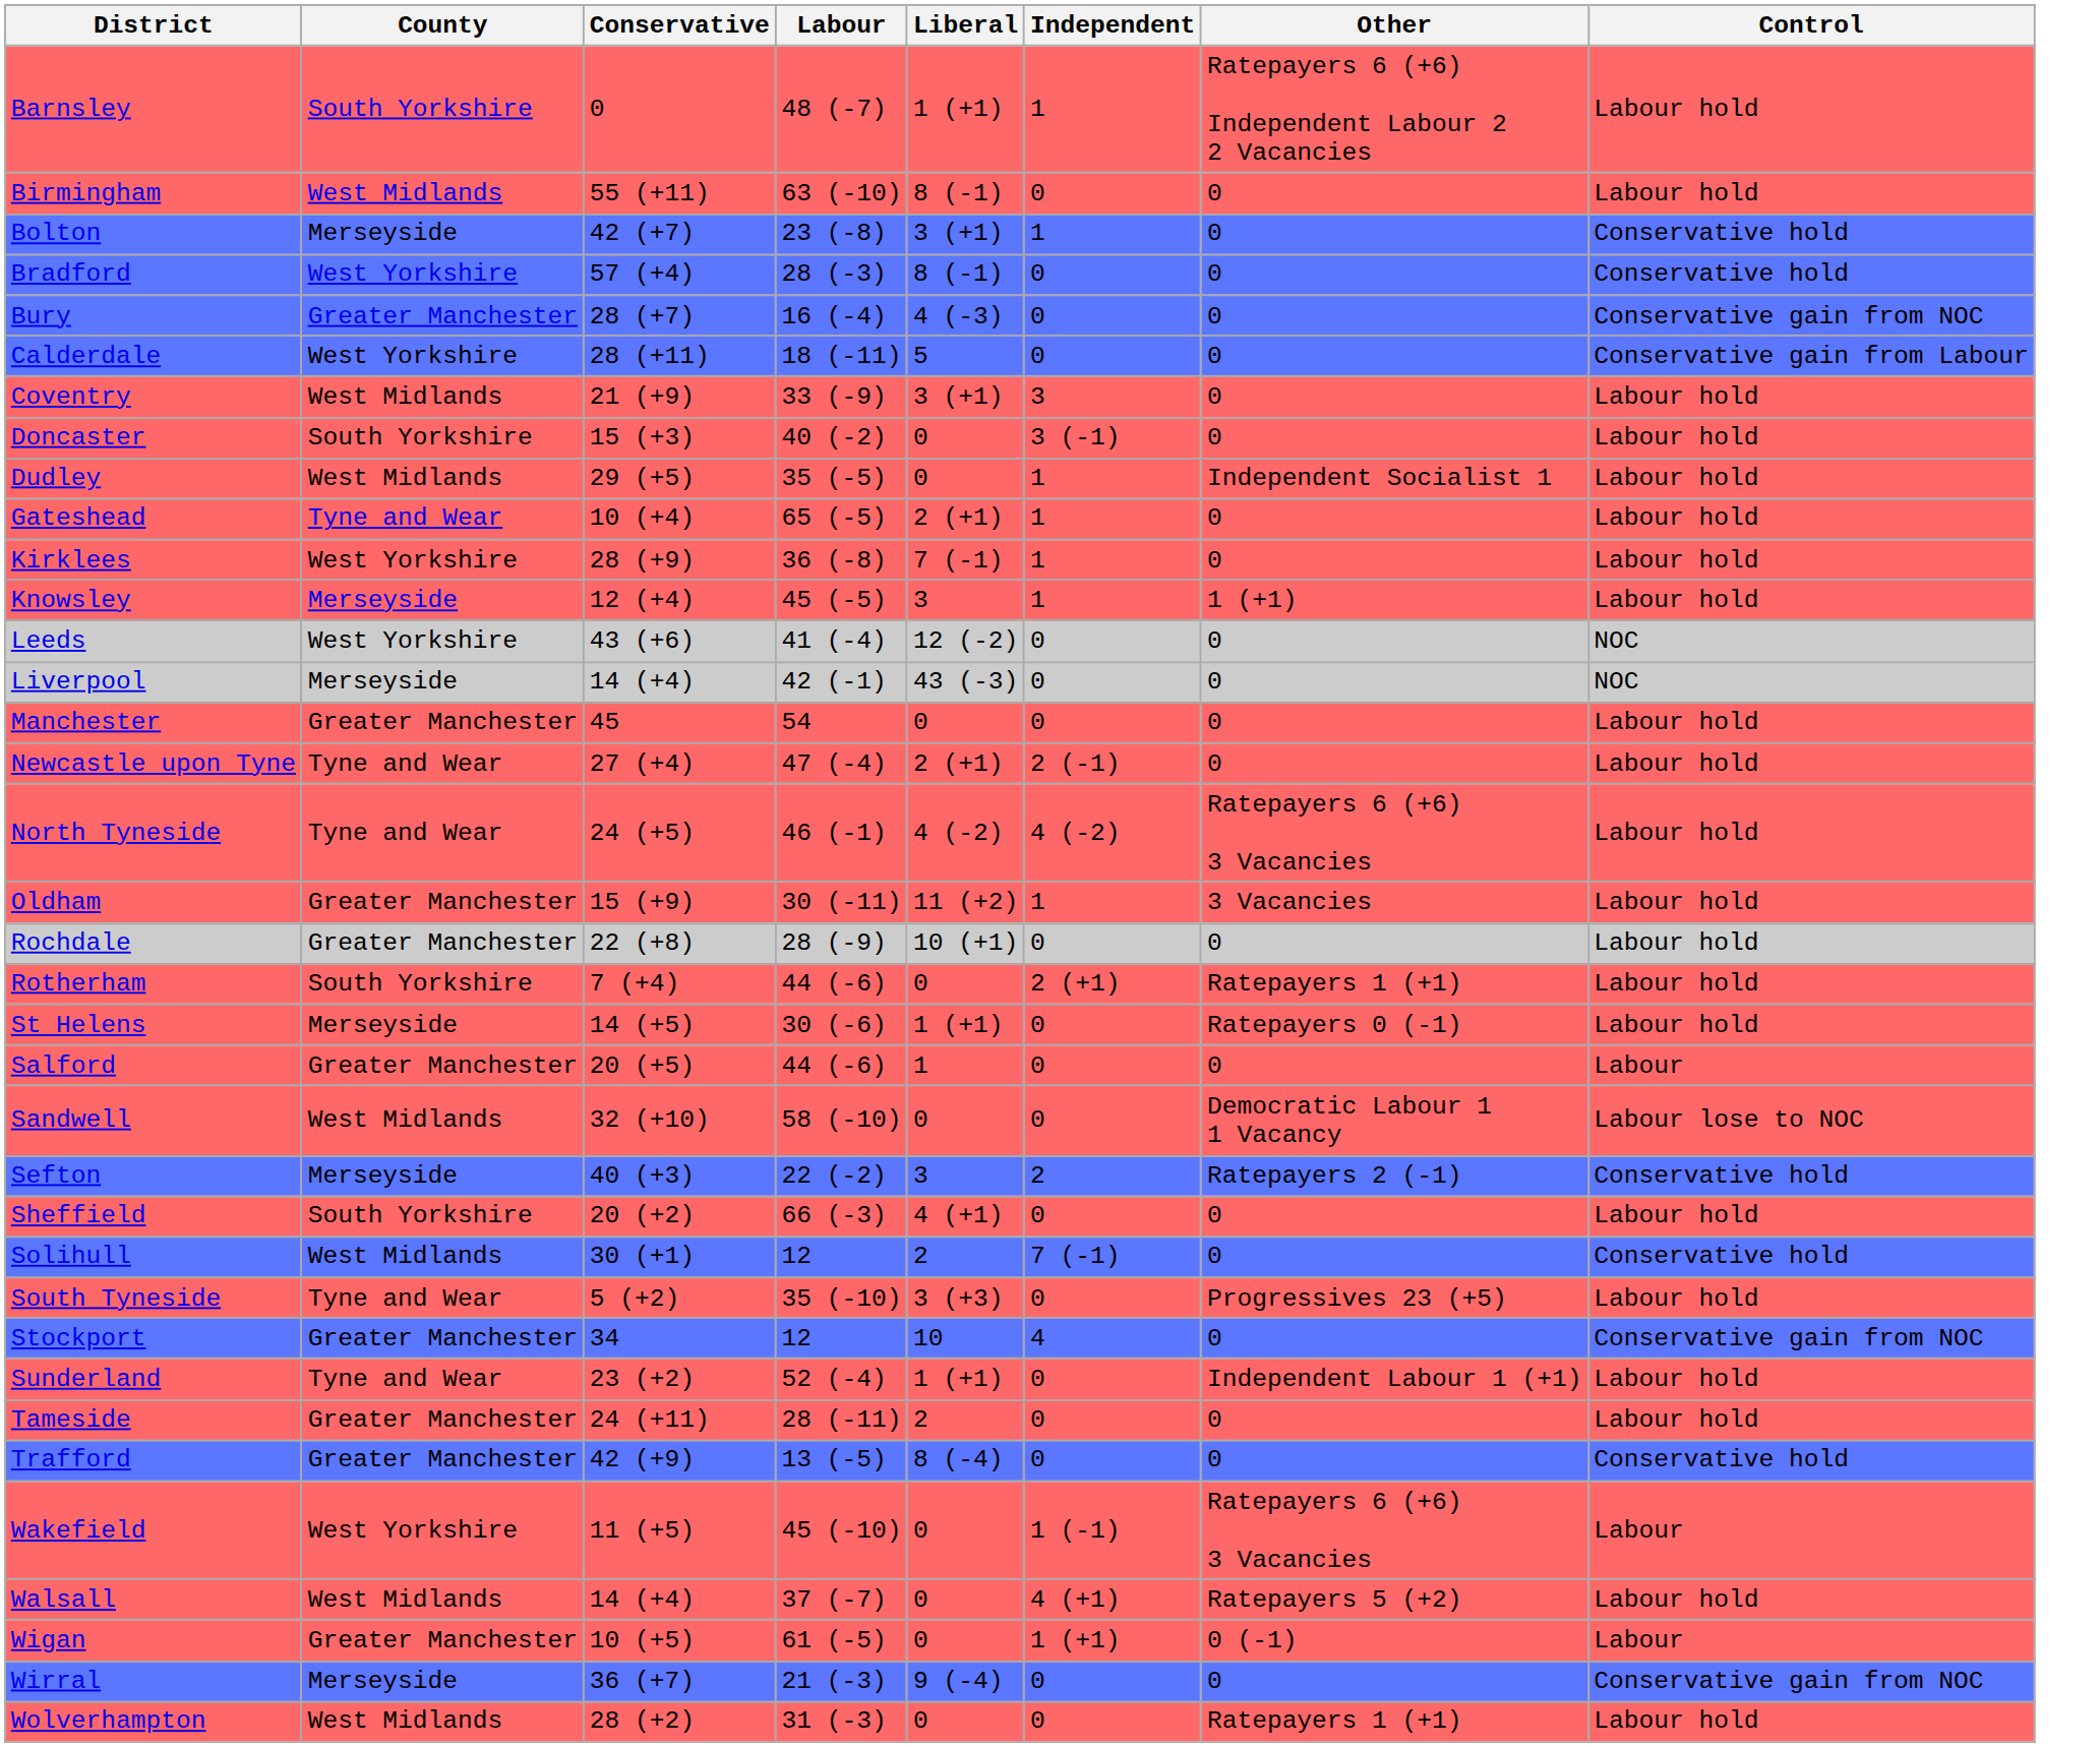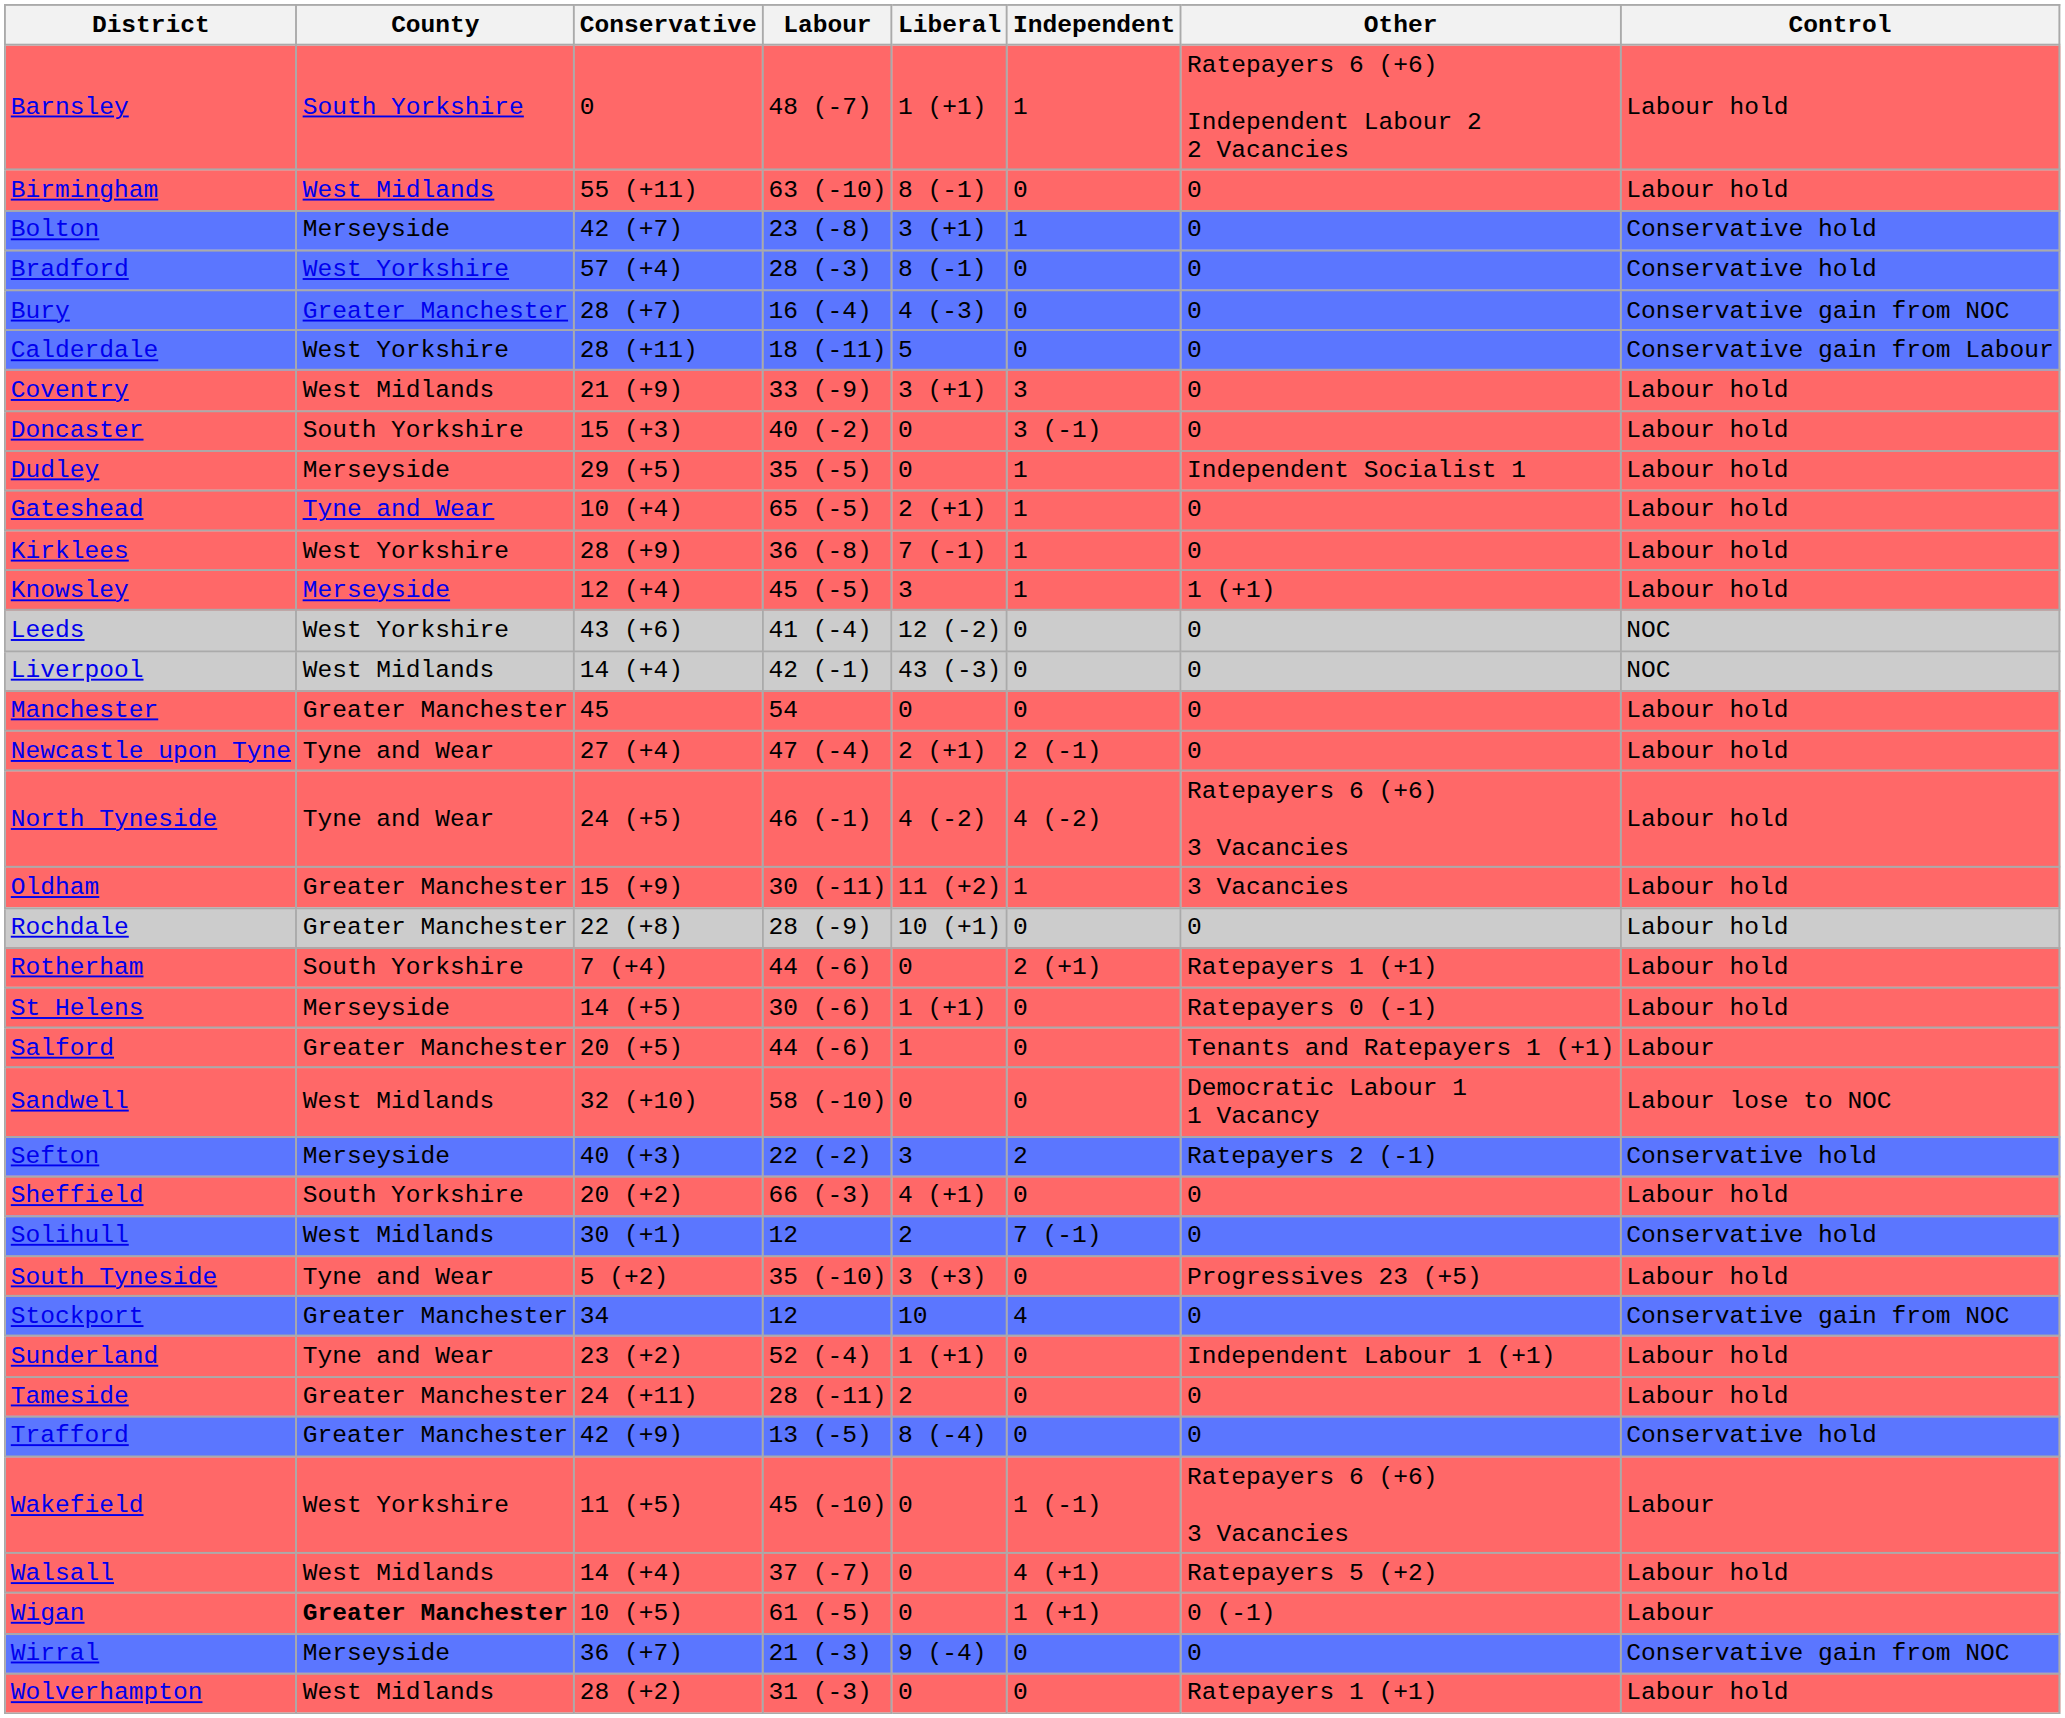Dudley | County: West Midlands -> Merseyside
Liverpool | County: Merseyside -> West Midlands
Salford | Other: 0 -> Tenants and Ratepayers 1 (+1)
Wigan | County: normal -> bold
